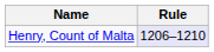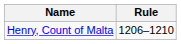Henry, Count of Malta | Rule: lavender background -> no background
